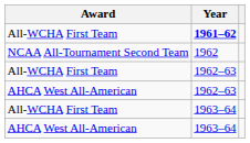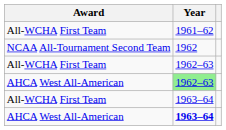row 2 | Year: bold -> normal
row 5 | Year: no background -> lightgreen background
row 7 | Year: normal -> bold
